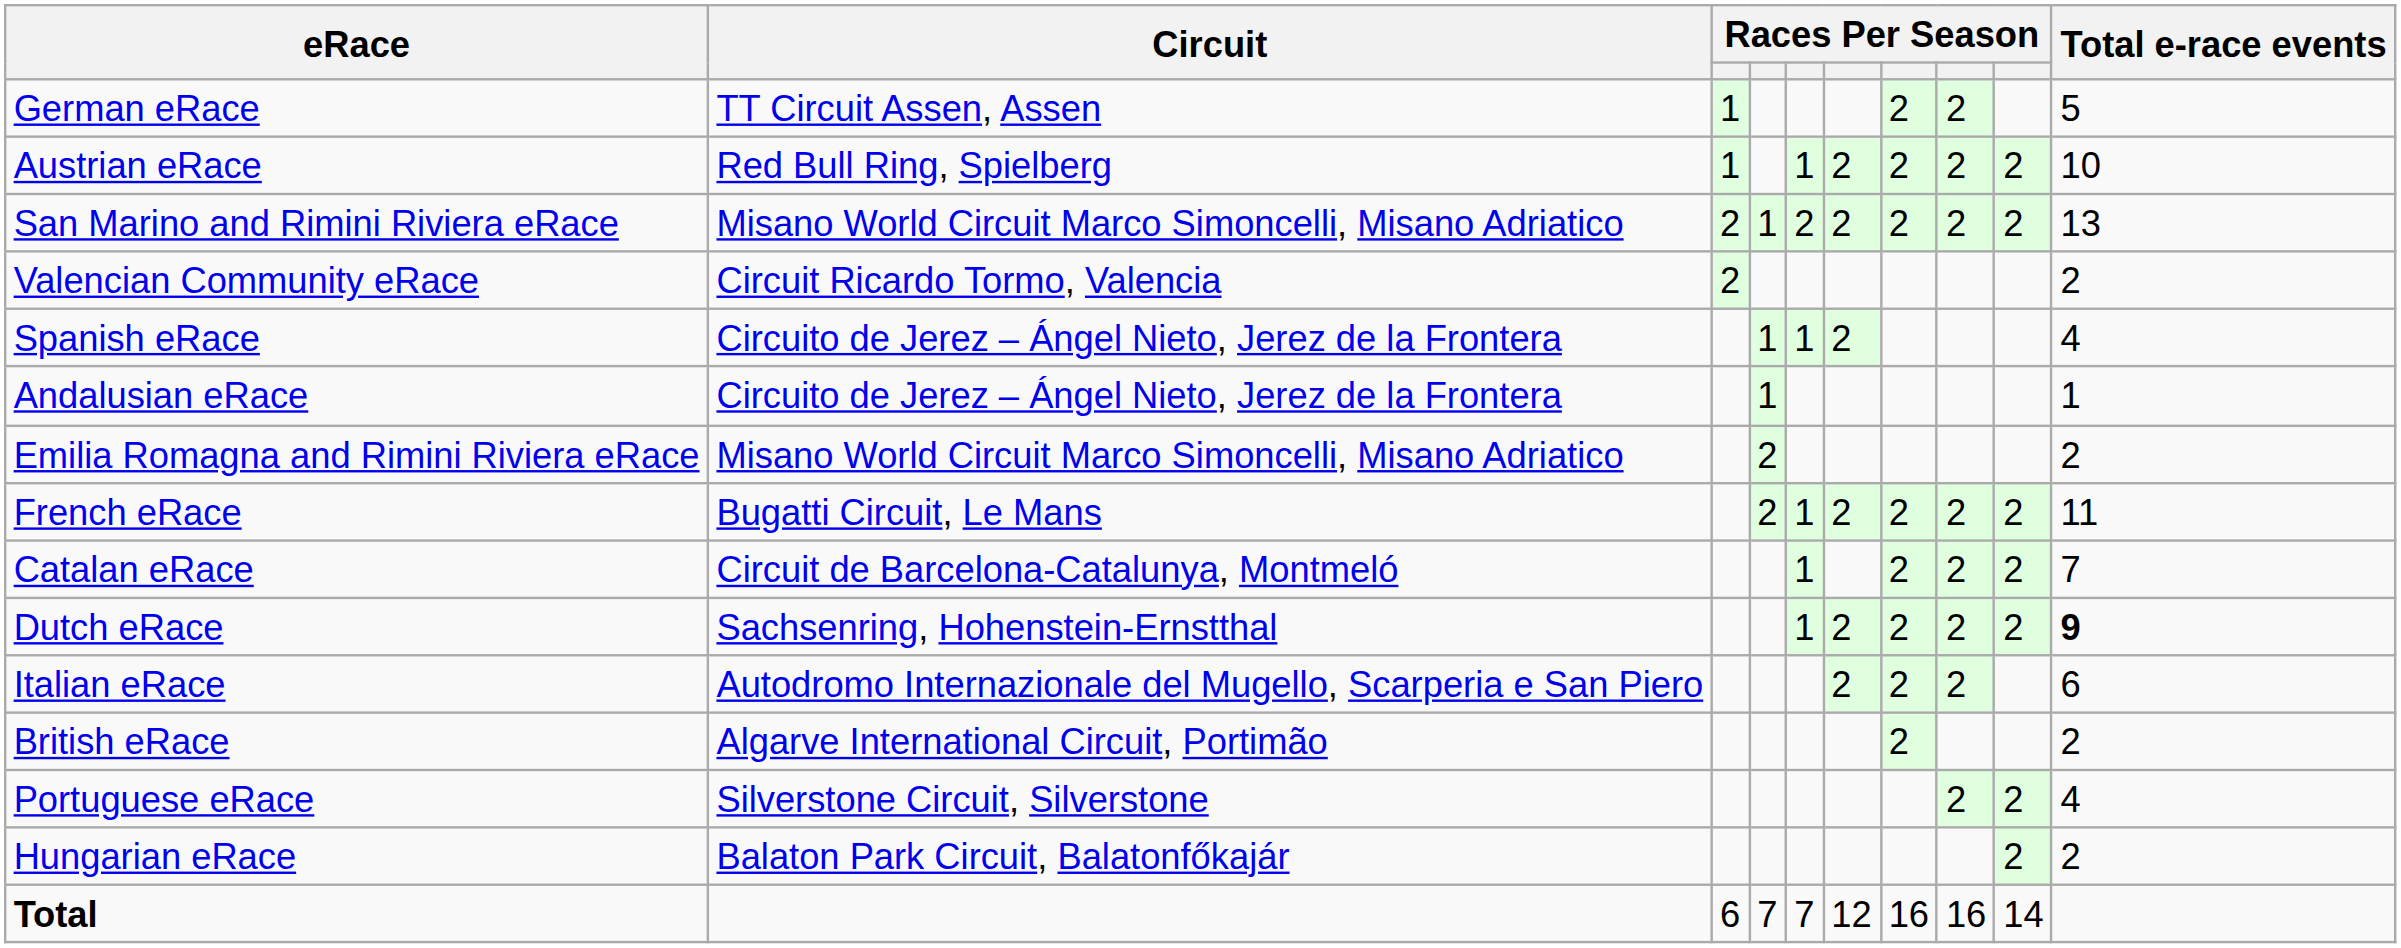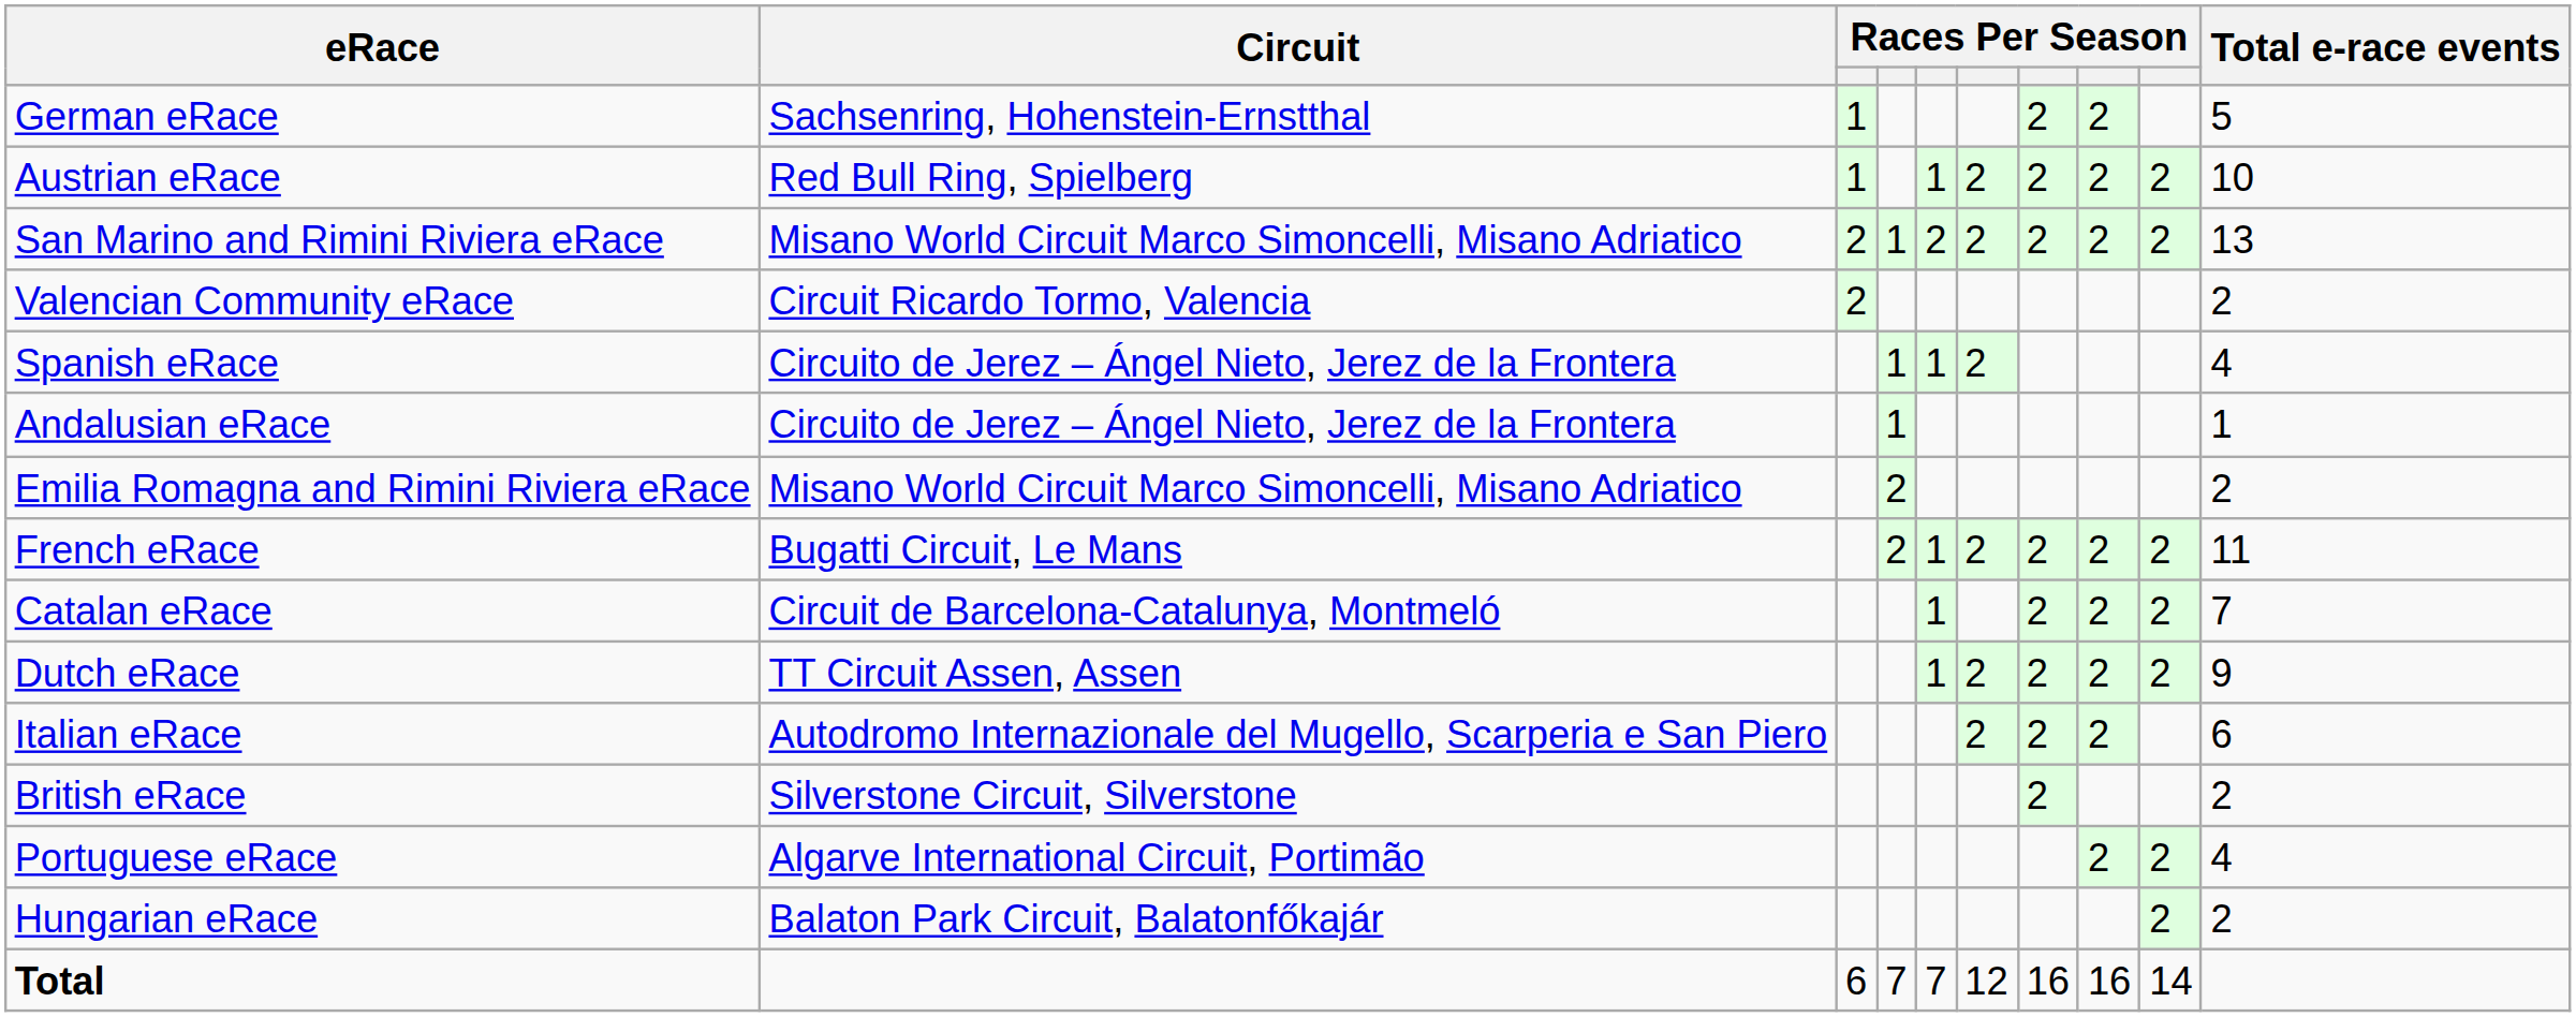German eRace | Circuit: TT Circuit Assen, Assen -> Sachsenring, Hohenstein-Ernstthal
Dutch eRace | Circuit: Sachsenring, Hohenstein-Ernstthal -> TT Circuit Assen, Assen
Dutch eRace | Total e-race events: bold -> normal
British eRace | Circuit: Algarve International Circuit, Portimão -> Silverstone Circuit, Silverstone
Portuguese eRace | Circuit: Silverstone Circuit, Silverstone -> Algarve International Circuit, Portimão
